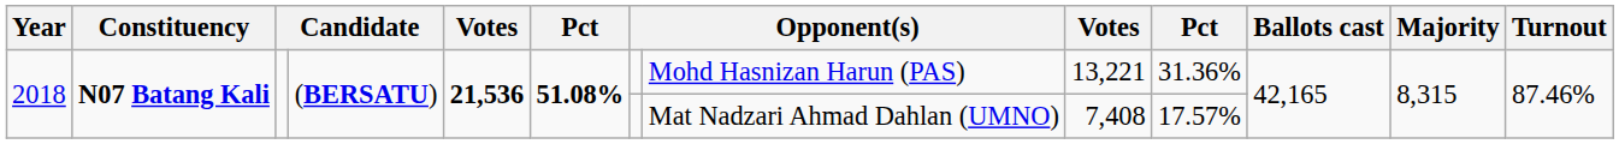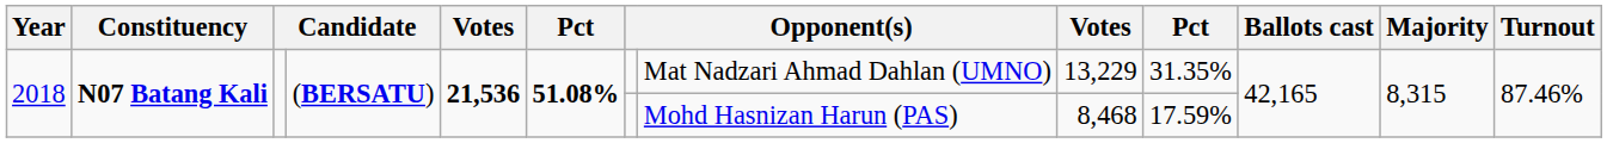row 2 | column 8: Mohd Hasnizan Harun (PAS) -> Mat Nadzari Ahmad Dahlan (UMNO)
row 2 | column 9: 13,221 -> 13,229
row 2 | column 10: 31.36% -> 31.35%
row 3 | column 8: Mat Nadzari Ahmad Dahlan (UMNO) -> Mohd Hasnizan Harun (PAS)
row 3 | column 9: 7,408 -> 8,468
row 3 | column 10: 17.57% -> 17.59%
